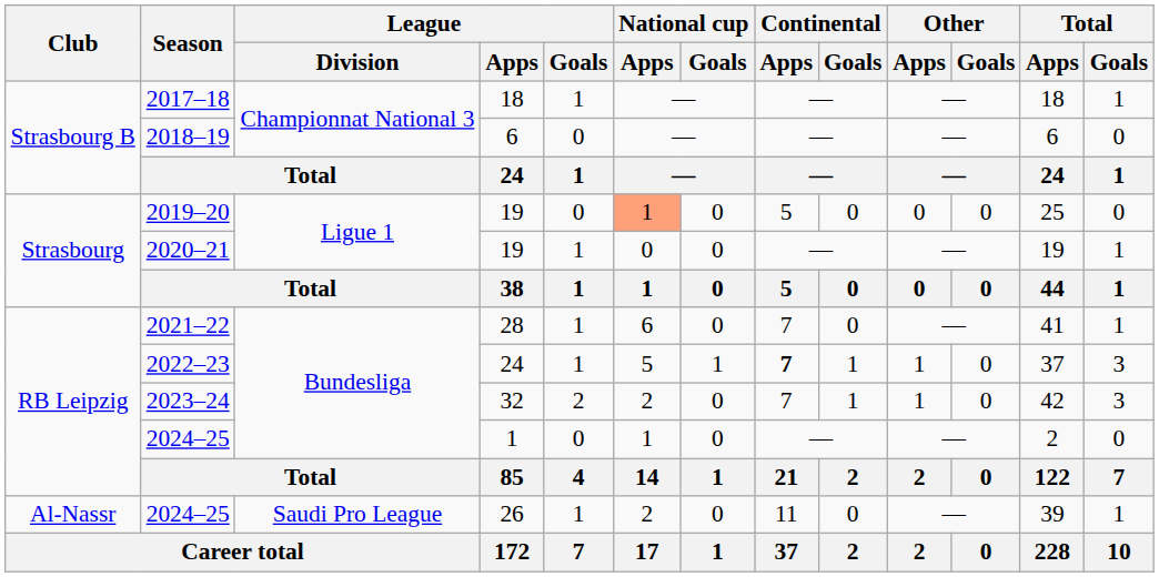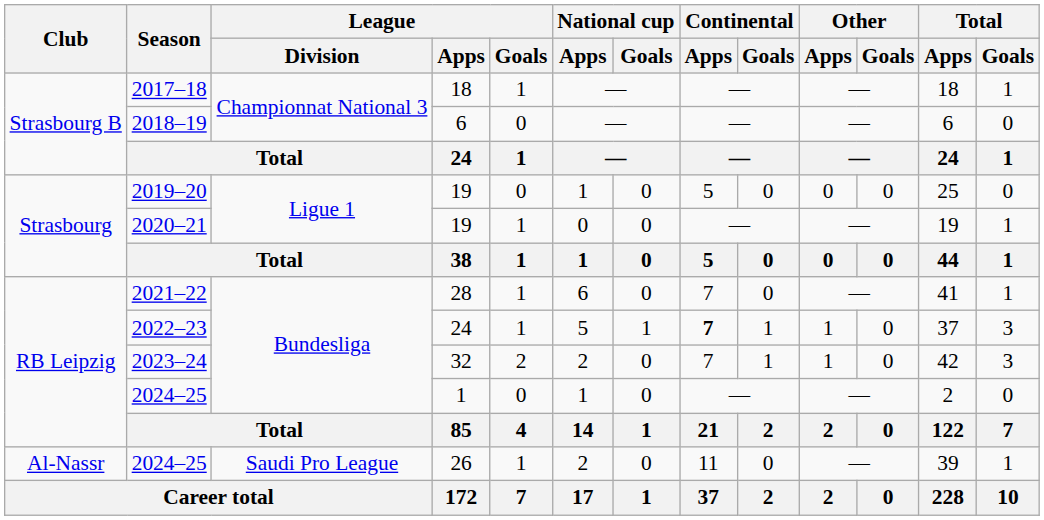2019–20 | National cup / Apps: lightsalmon background -> no background
